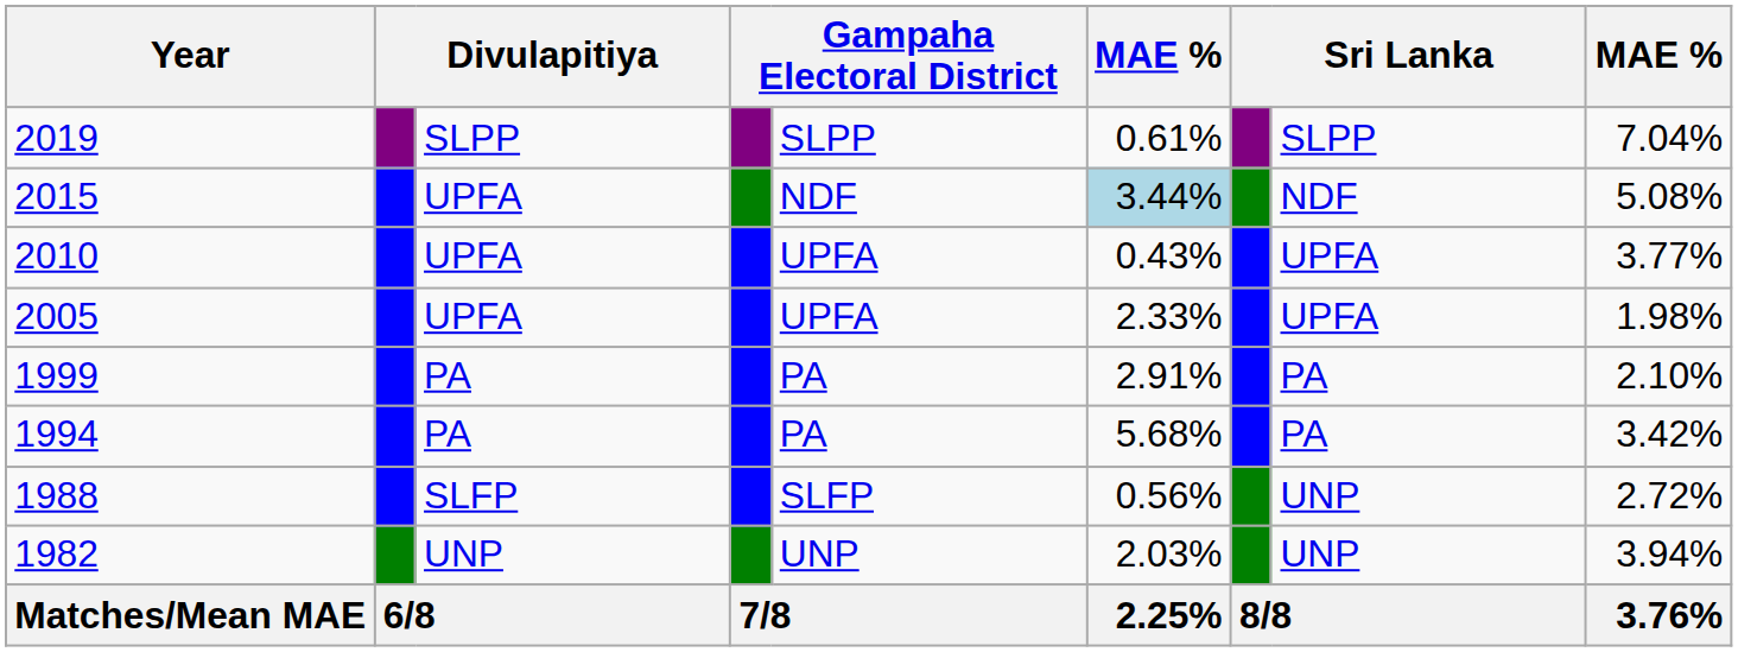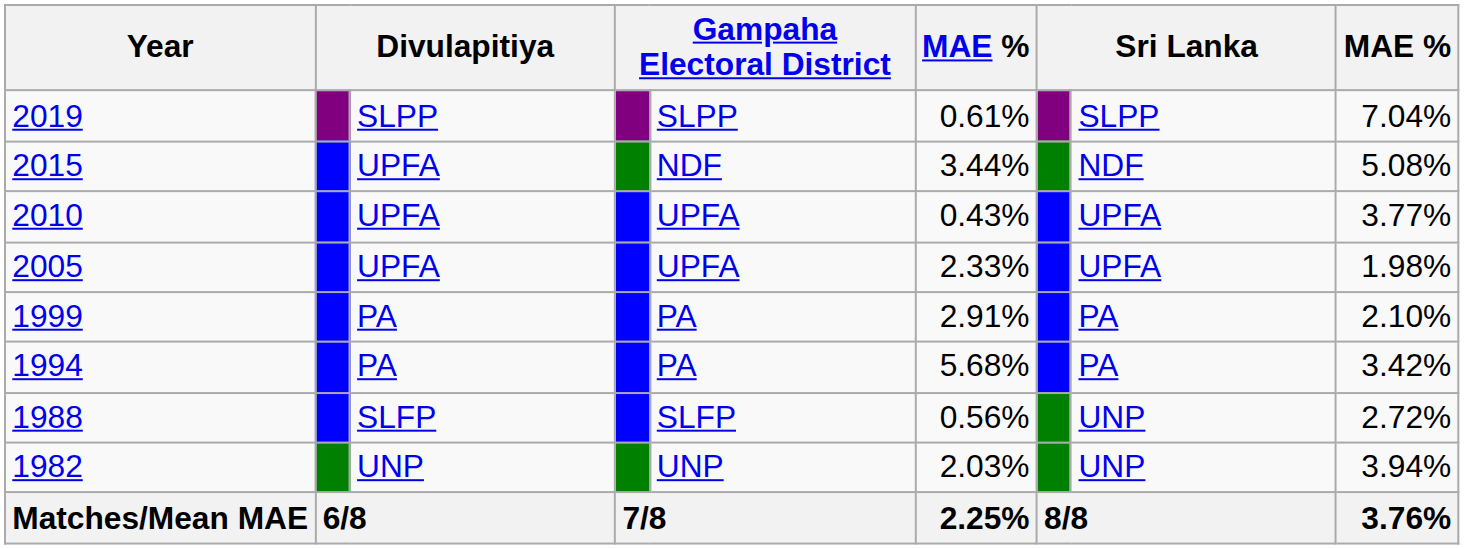2015 | column 6: lightblue background -> no background
